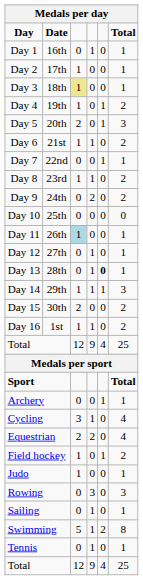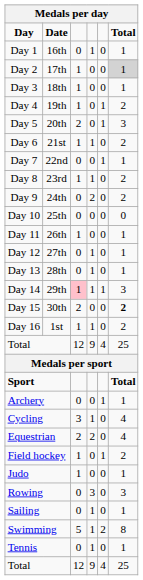Day 2 | Total: no background -> lightgrey background
Day 3 | column 3: khaki background -> no background
Day 11 | column 3: lightblue background -> no background
Day 13 | column 5: bold -> normal
Day 14 | column 3: no background -> pink background
Day 15 | Total: normal -> bold
